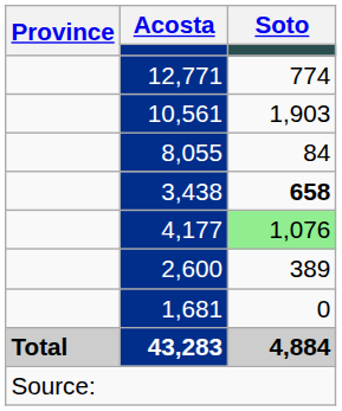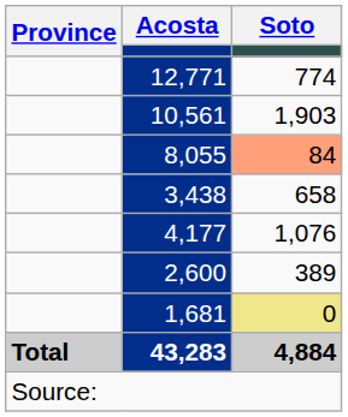8,055 | Soto: no background -> lightsalmon background
3,438 | Soto: bold -> normal
4,177 | Soto: lightgreen background -> no background
1,681 | Soto: no background -> khaki background
